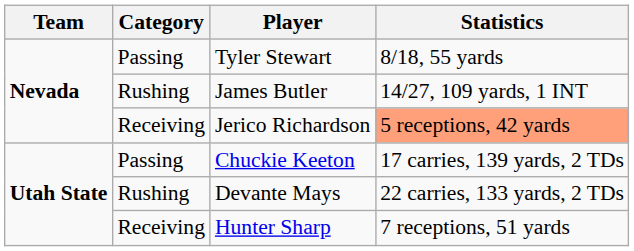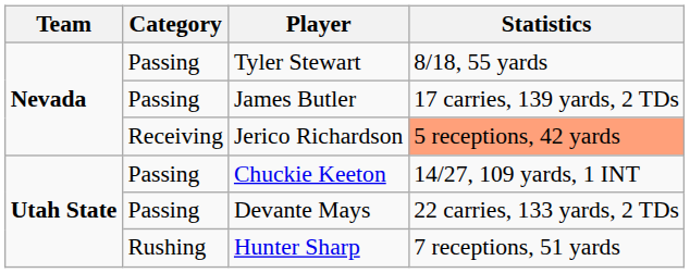James Butler | Category: Rushing -> Passing
James Butler | Statistics: 14/27, 109 yards, 1 INT -> 17 carries, 139 yards, 2 TDs
Chuckie Keeton | Statistics: 17 carries, 139 yards, 2 TDs -> 14/27, 109 yards, 1 INT
Devante Mays | Category: Rushing -> Passing
Hunter Sharp | Category: Receiving -> Rushing
